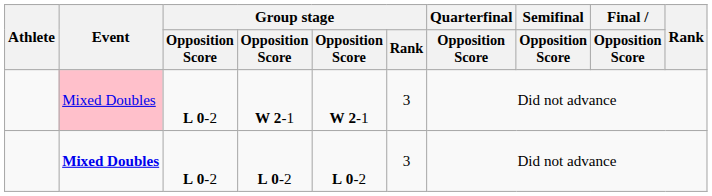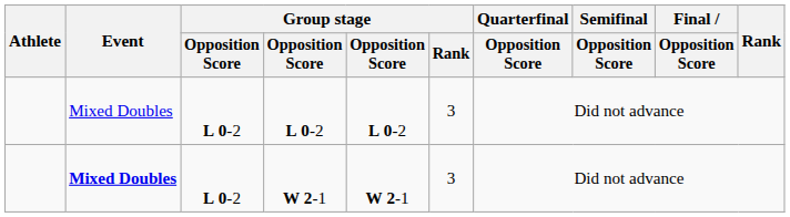row 3 | Event: pink background -> no background
row 3 | column 4: W 2-1 -> L 0-2
row 3 | column 5: W 2-1 -> L 0-2
row 4 | column 4: L 0-2 -> W 2-1
row 4 | column 5: L 0-2 -> W 2-1
